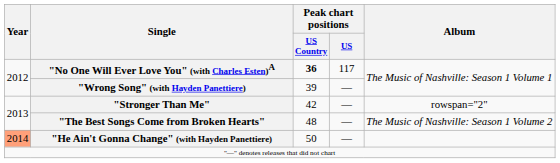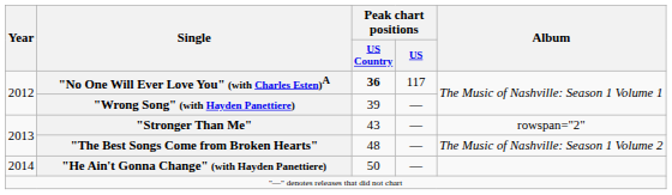"Stronger Than Me" | Peak chart positions / US Country: 42 -> 43
"He Ain't Gonna Change" (with Hayden Panettiere) | Year: lightsalmon background -> no background
